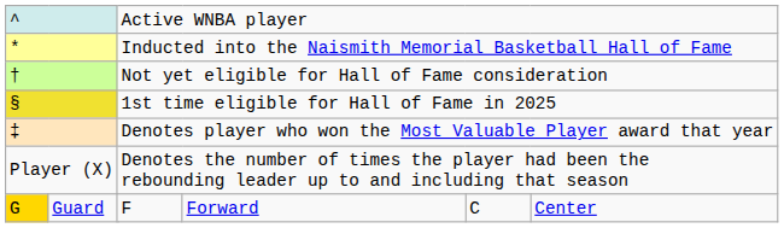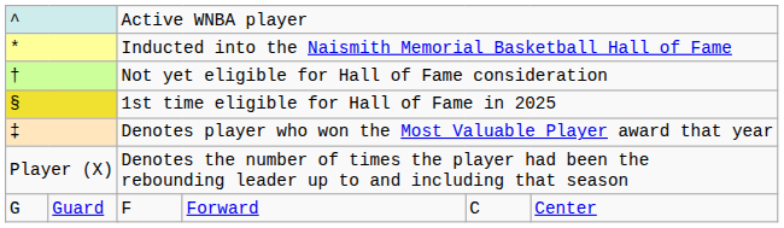Guard | column 1: gold background -> no background
